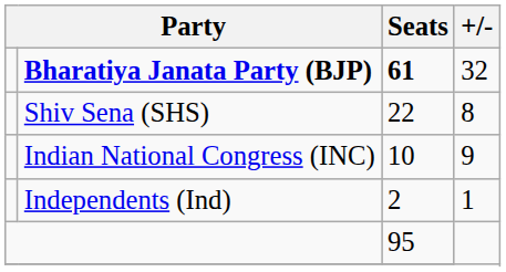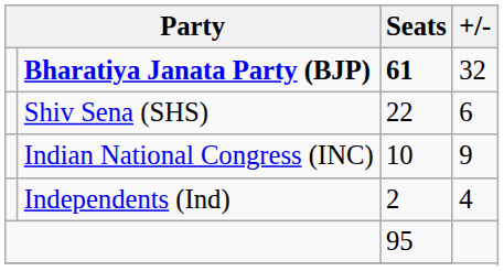Shiv Sena (SHS) | +/-: 8 -> 6
Independents (Ind) | +/-: 1 -> 4
